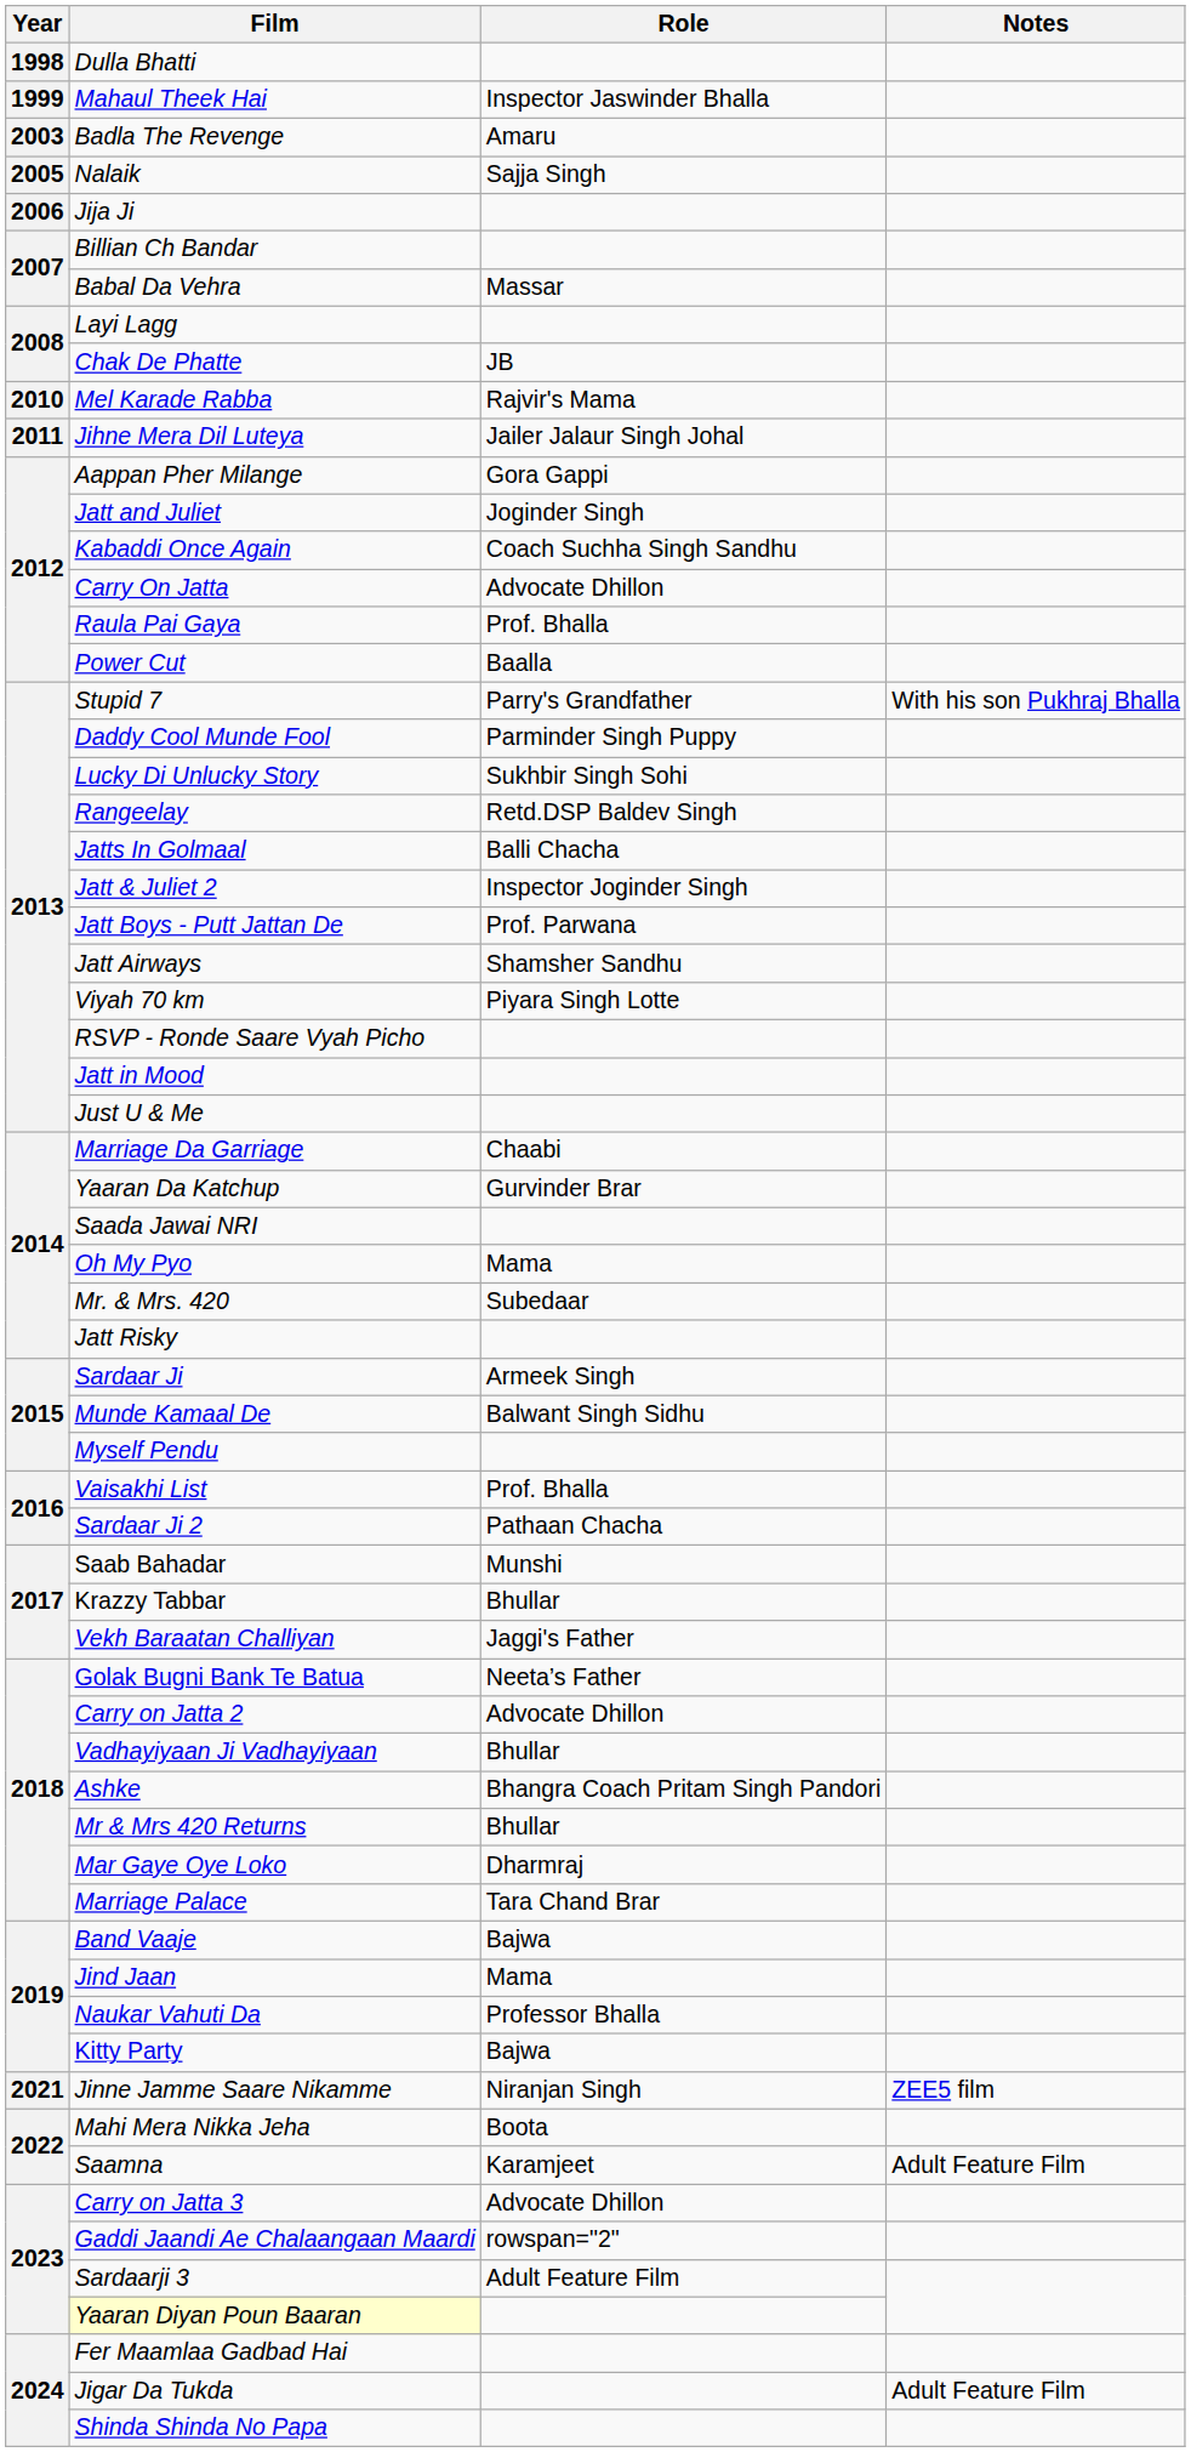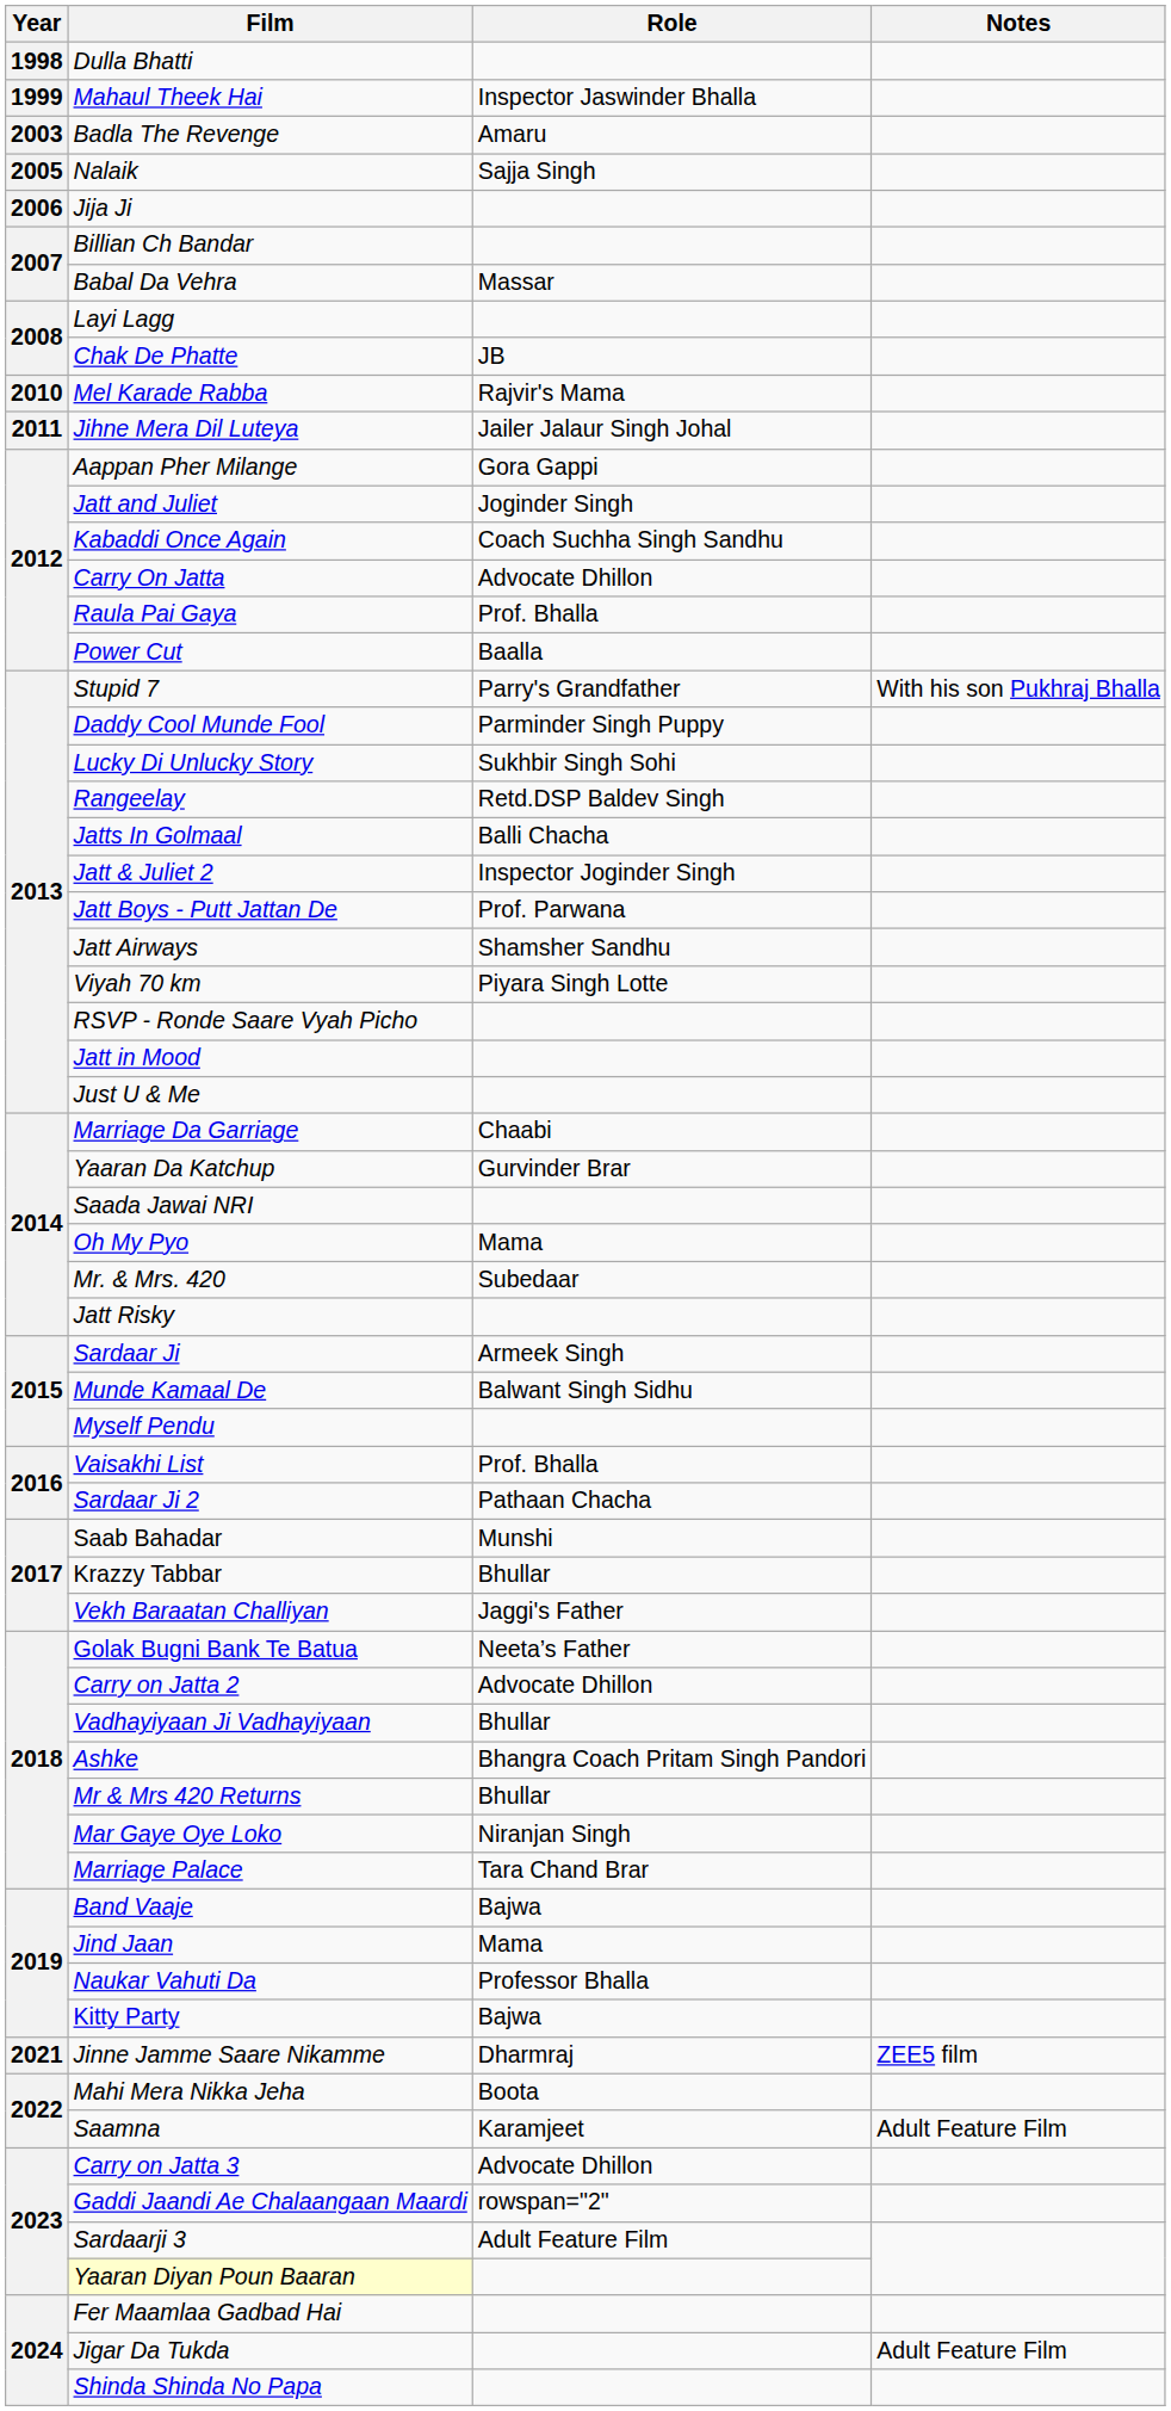Mar Gaye Oye Loko | Role: Dharmraj -> Niranjan Singh
Jinne Jamme Saare Nikamme | Role: Niranjan Singh -> Dharmraj
